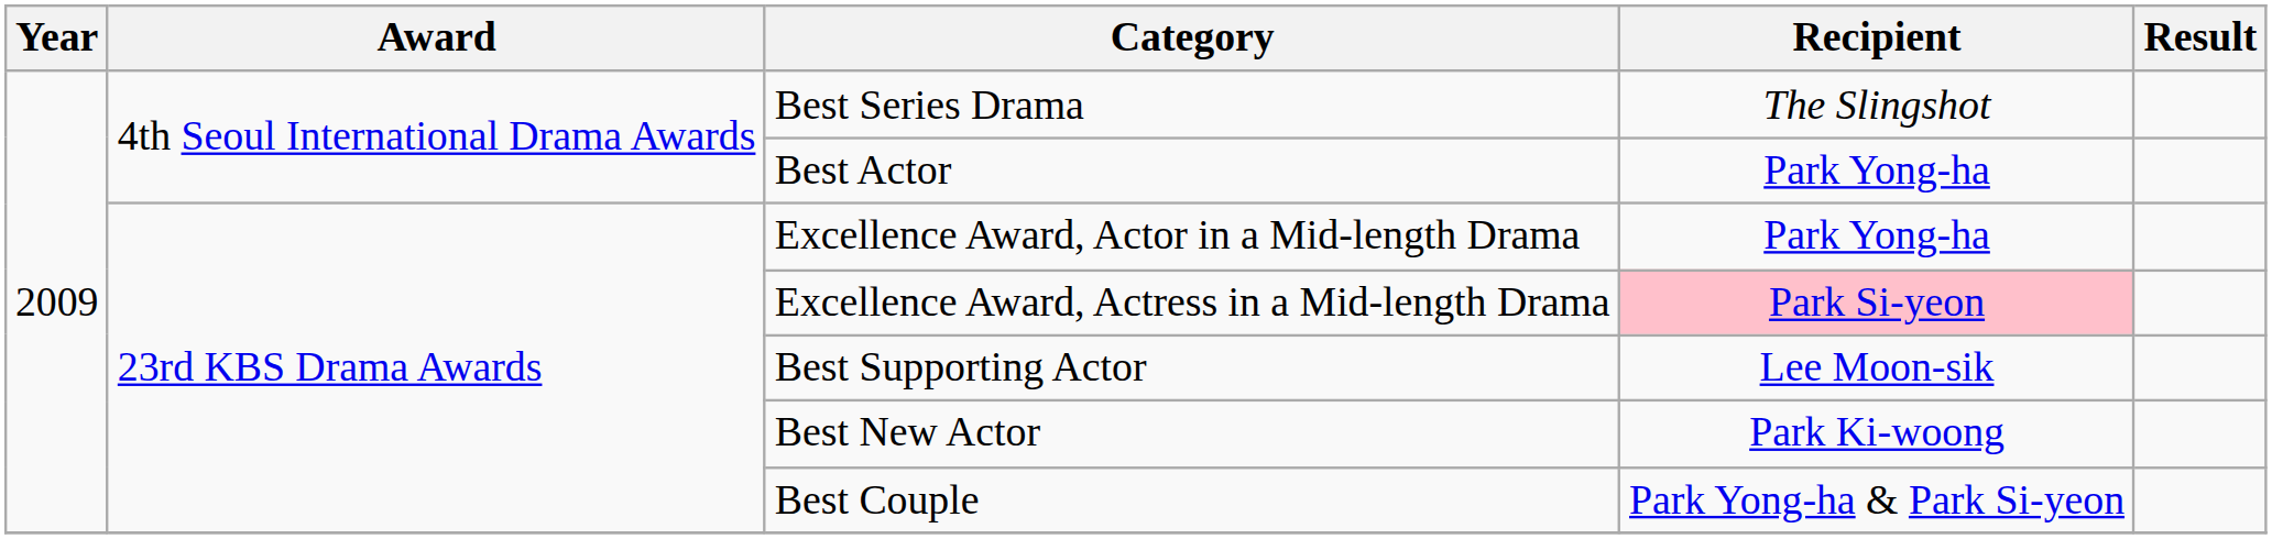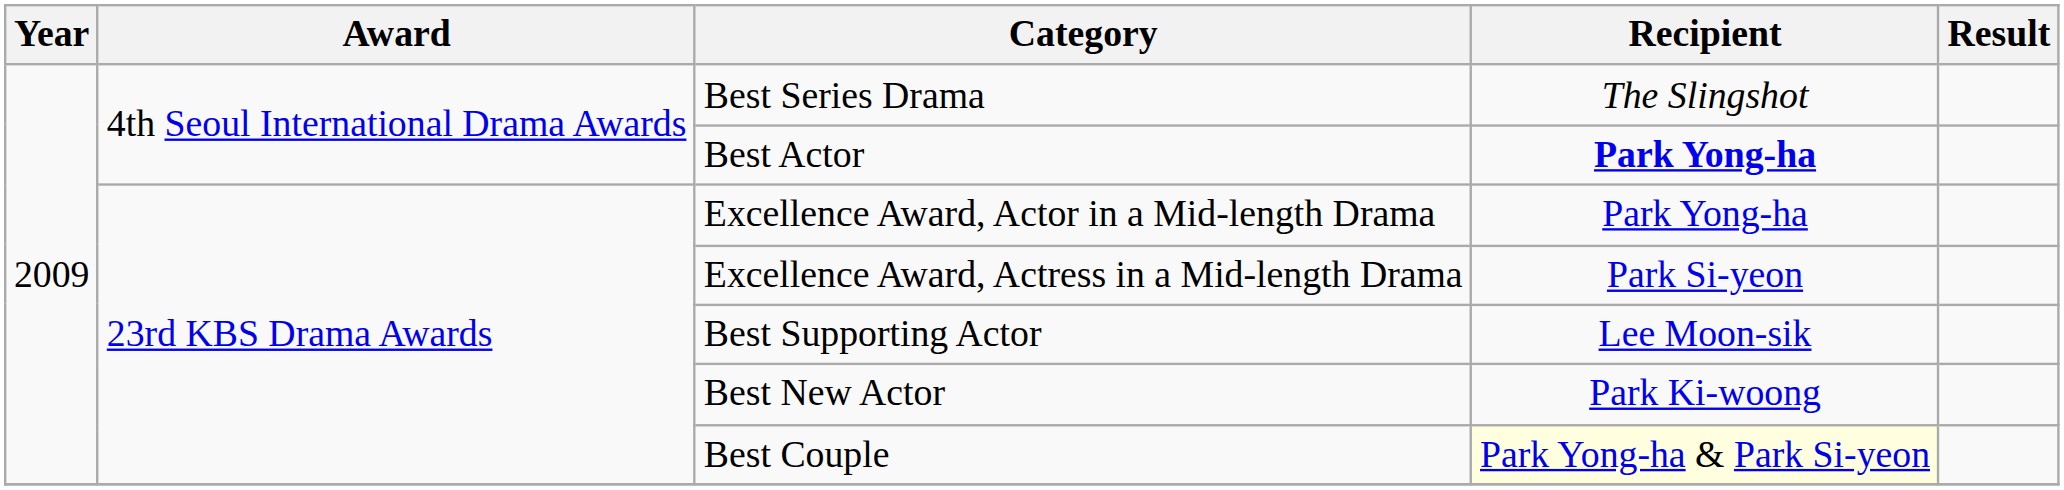Best Actor | Recipient: normal -> bold
Excellence Award, Actress in a Mid-length Drama | Recipient: pink background -> no background
Best Couple | Recipient: no background -> lightyellow background
